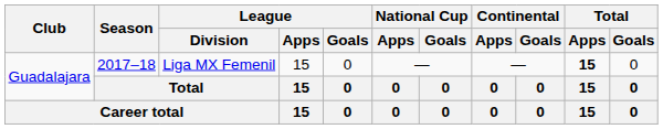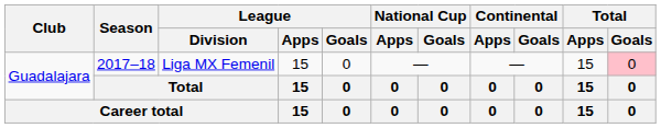Guadalajara / Liga MX Femenil | Total / Apps: bold -> normal
Guadalajara / Liga MX Femenil | Total / Goals: no background -> pink background
